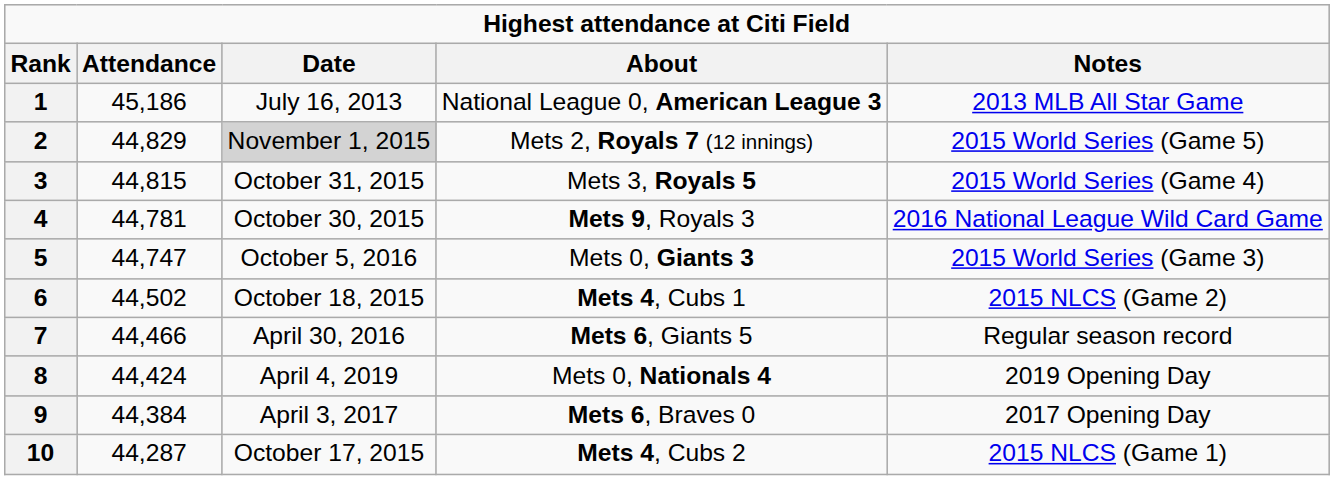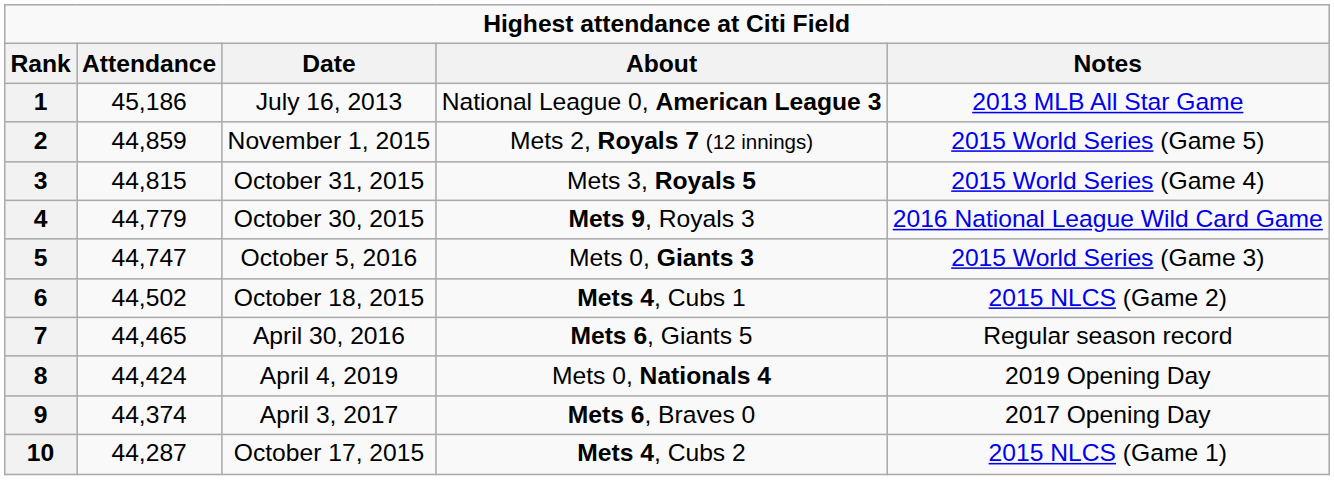2 | Attendance: 44,829 -> 44,859
2 | Date: lightgrey background -> no background
4 | Attendance: 44,781 -> 44,779
7 | Attendance: 44,466 -> 44,465
9 | Attendance: 44,384 -> 44,374
